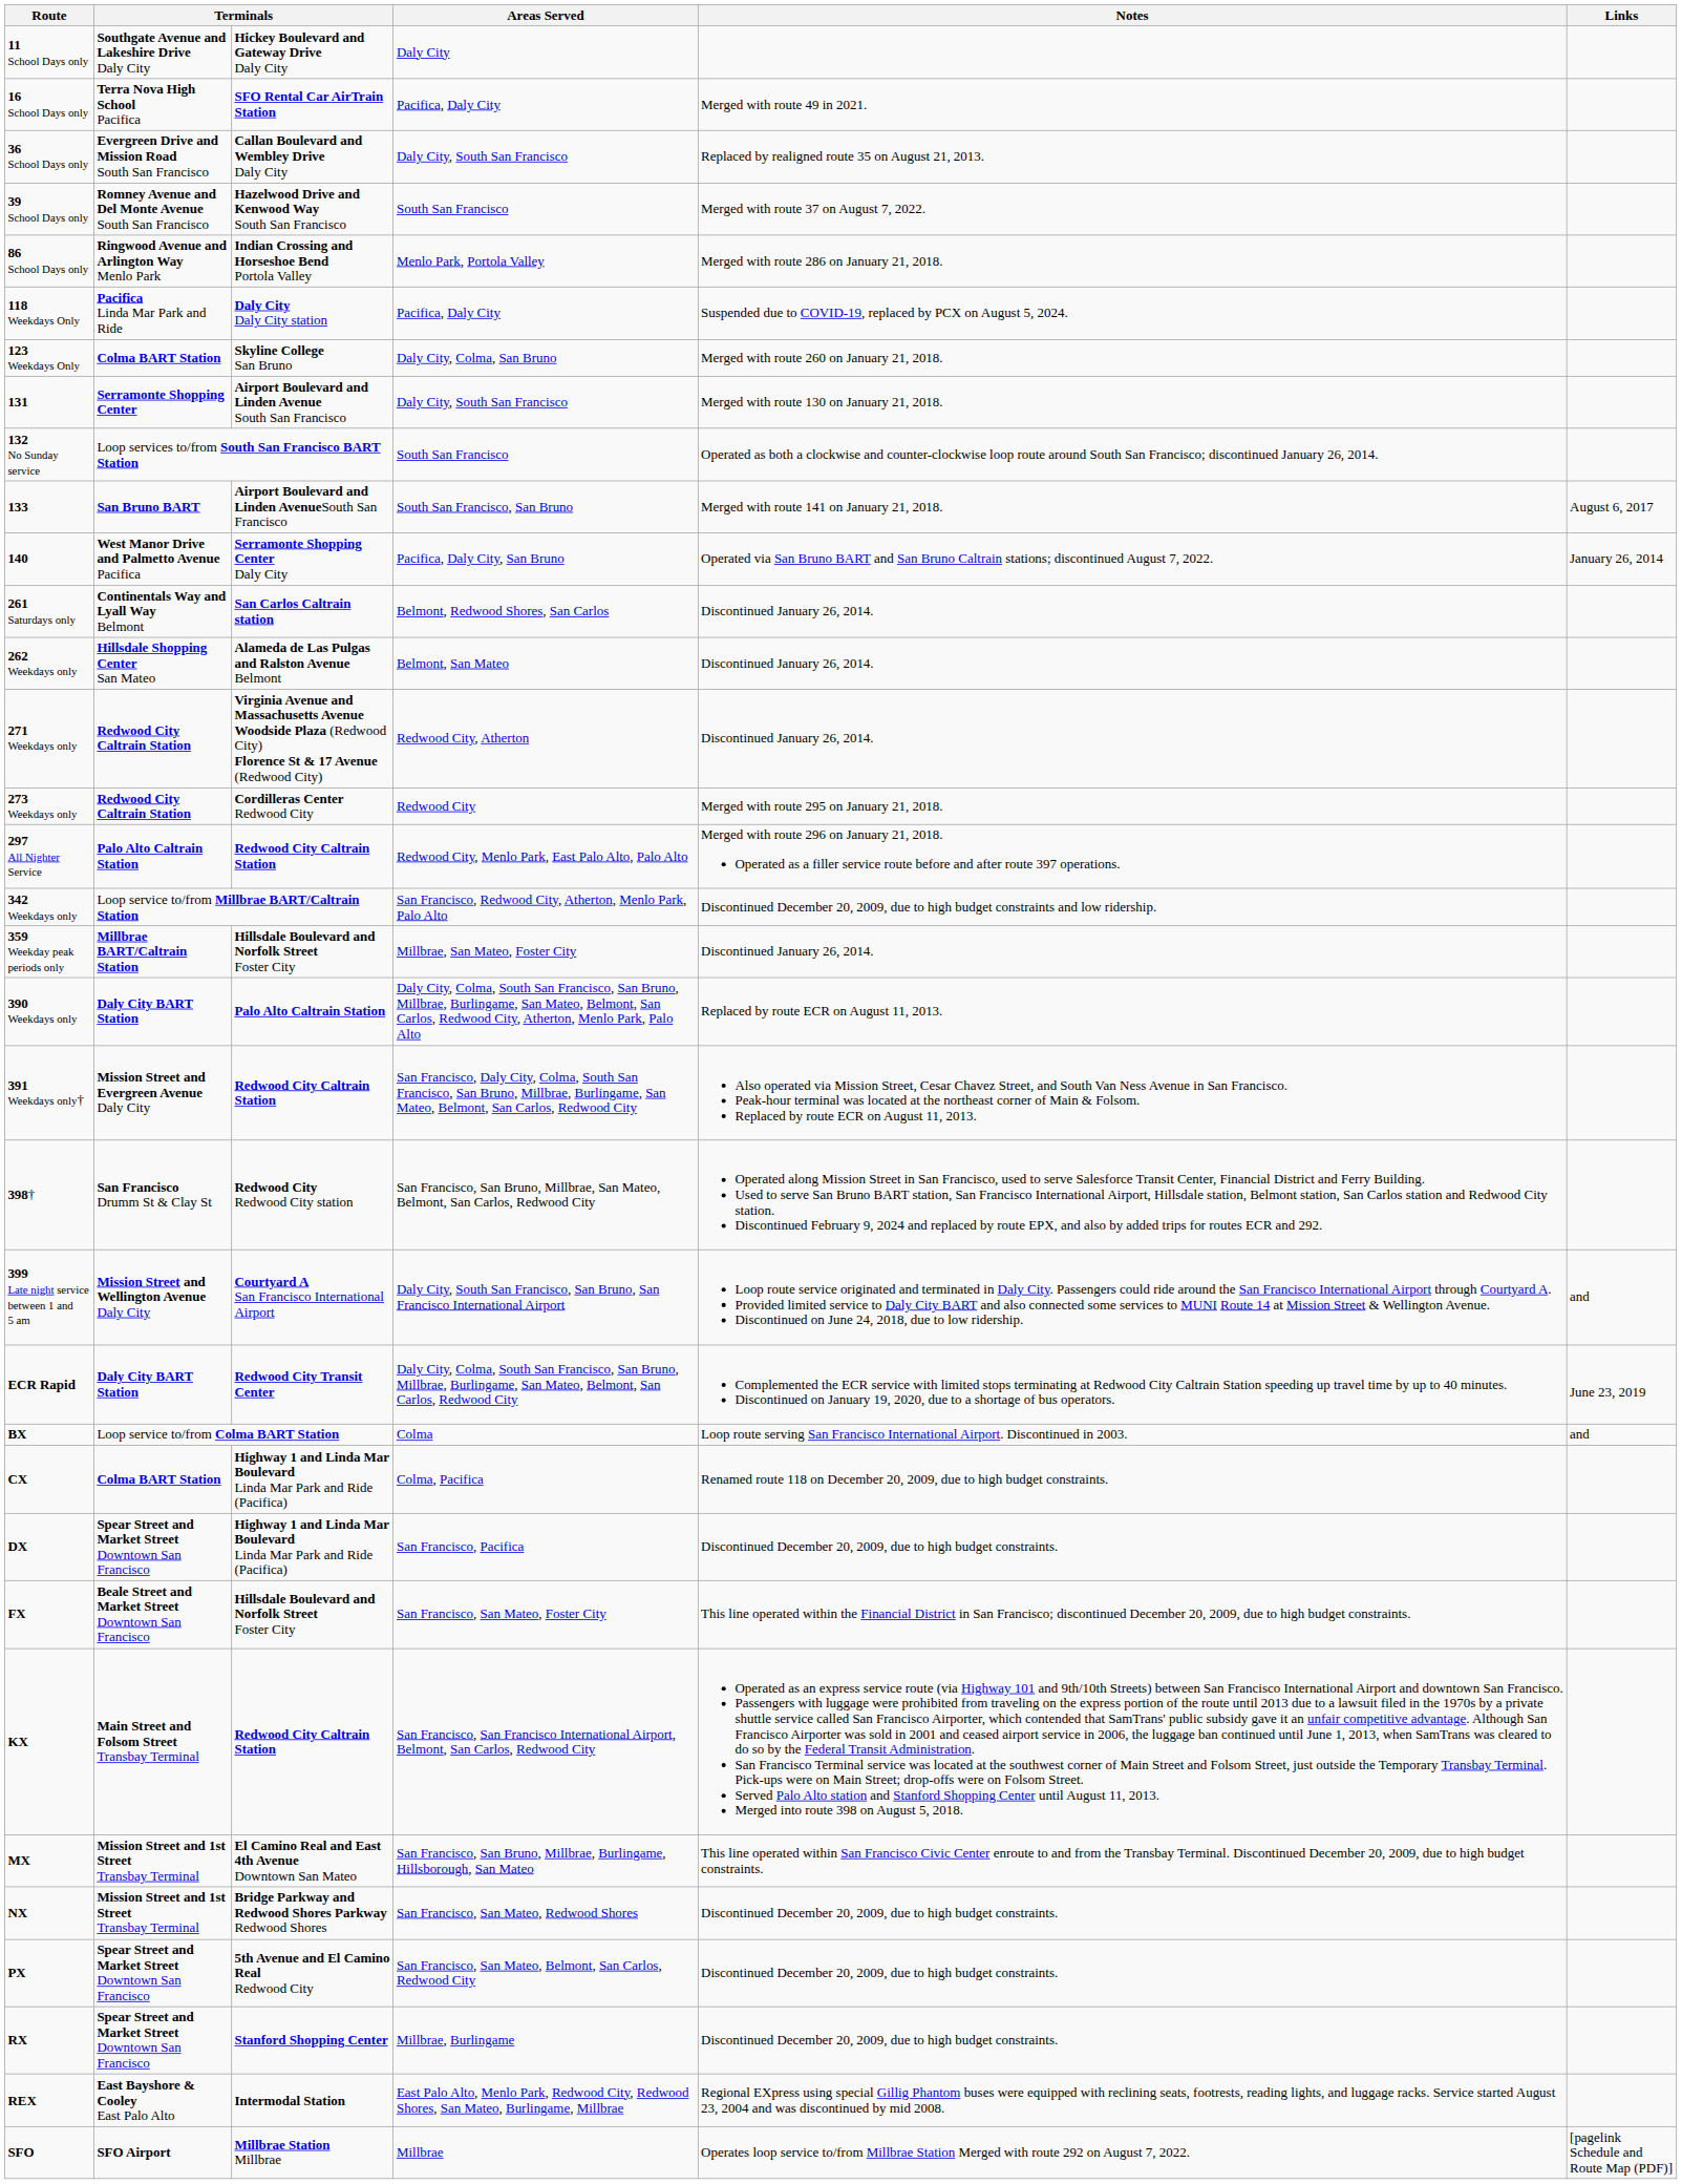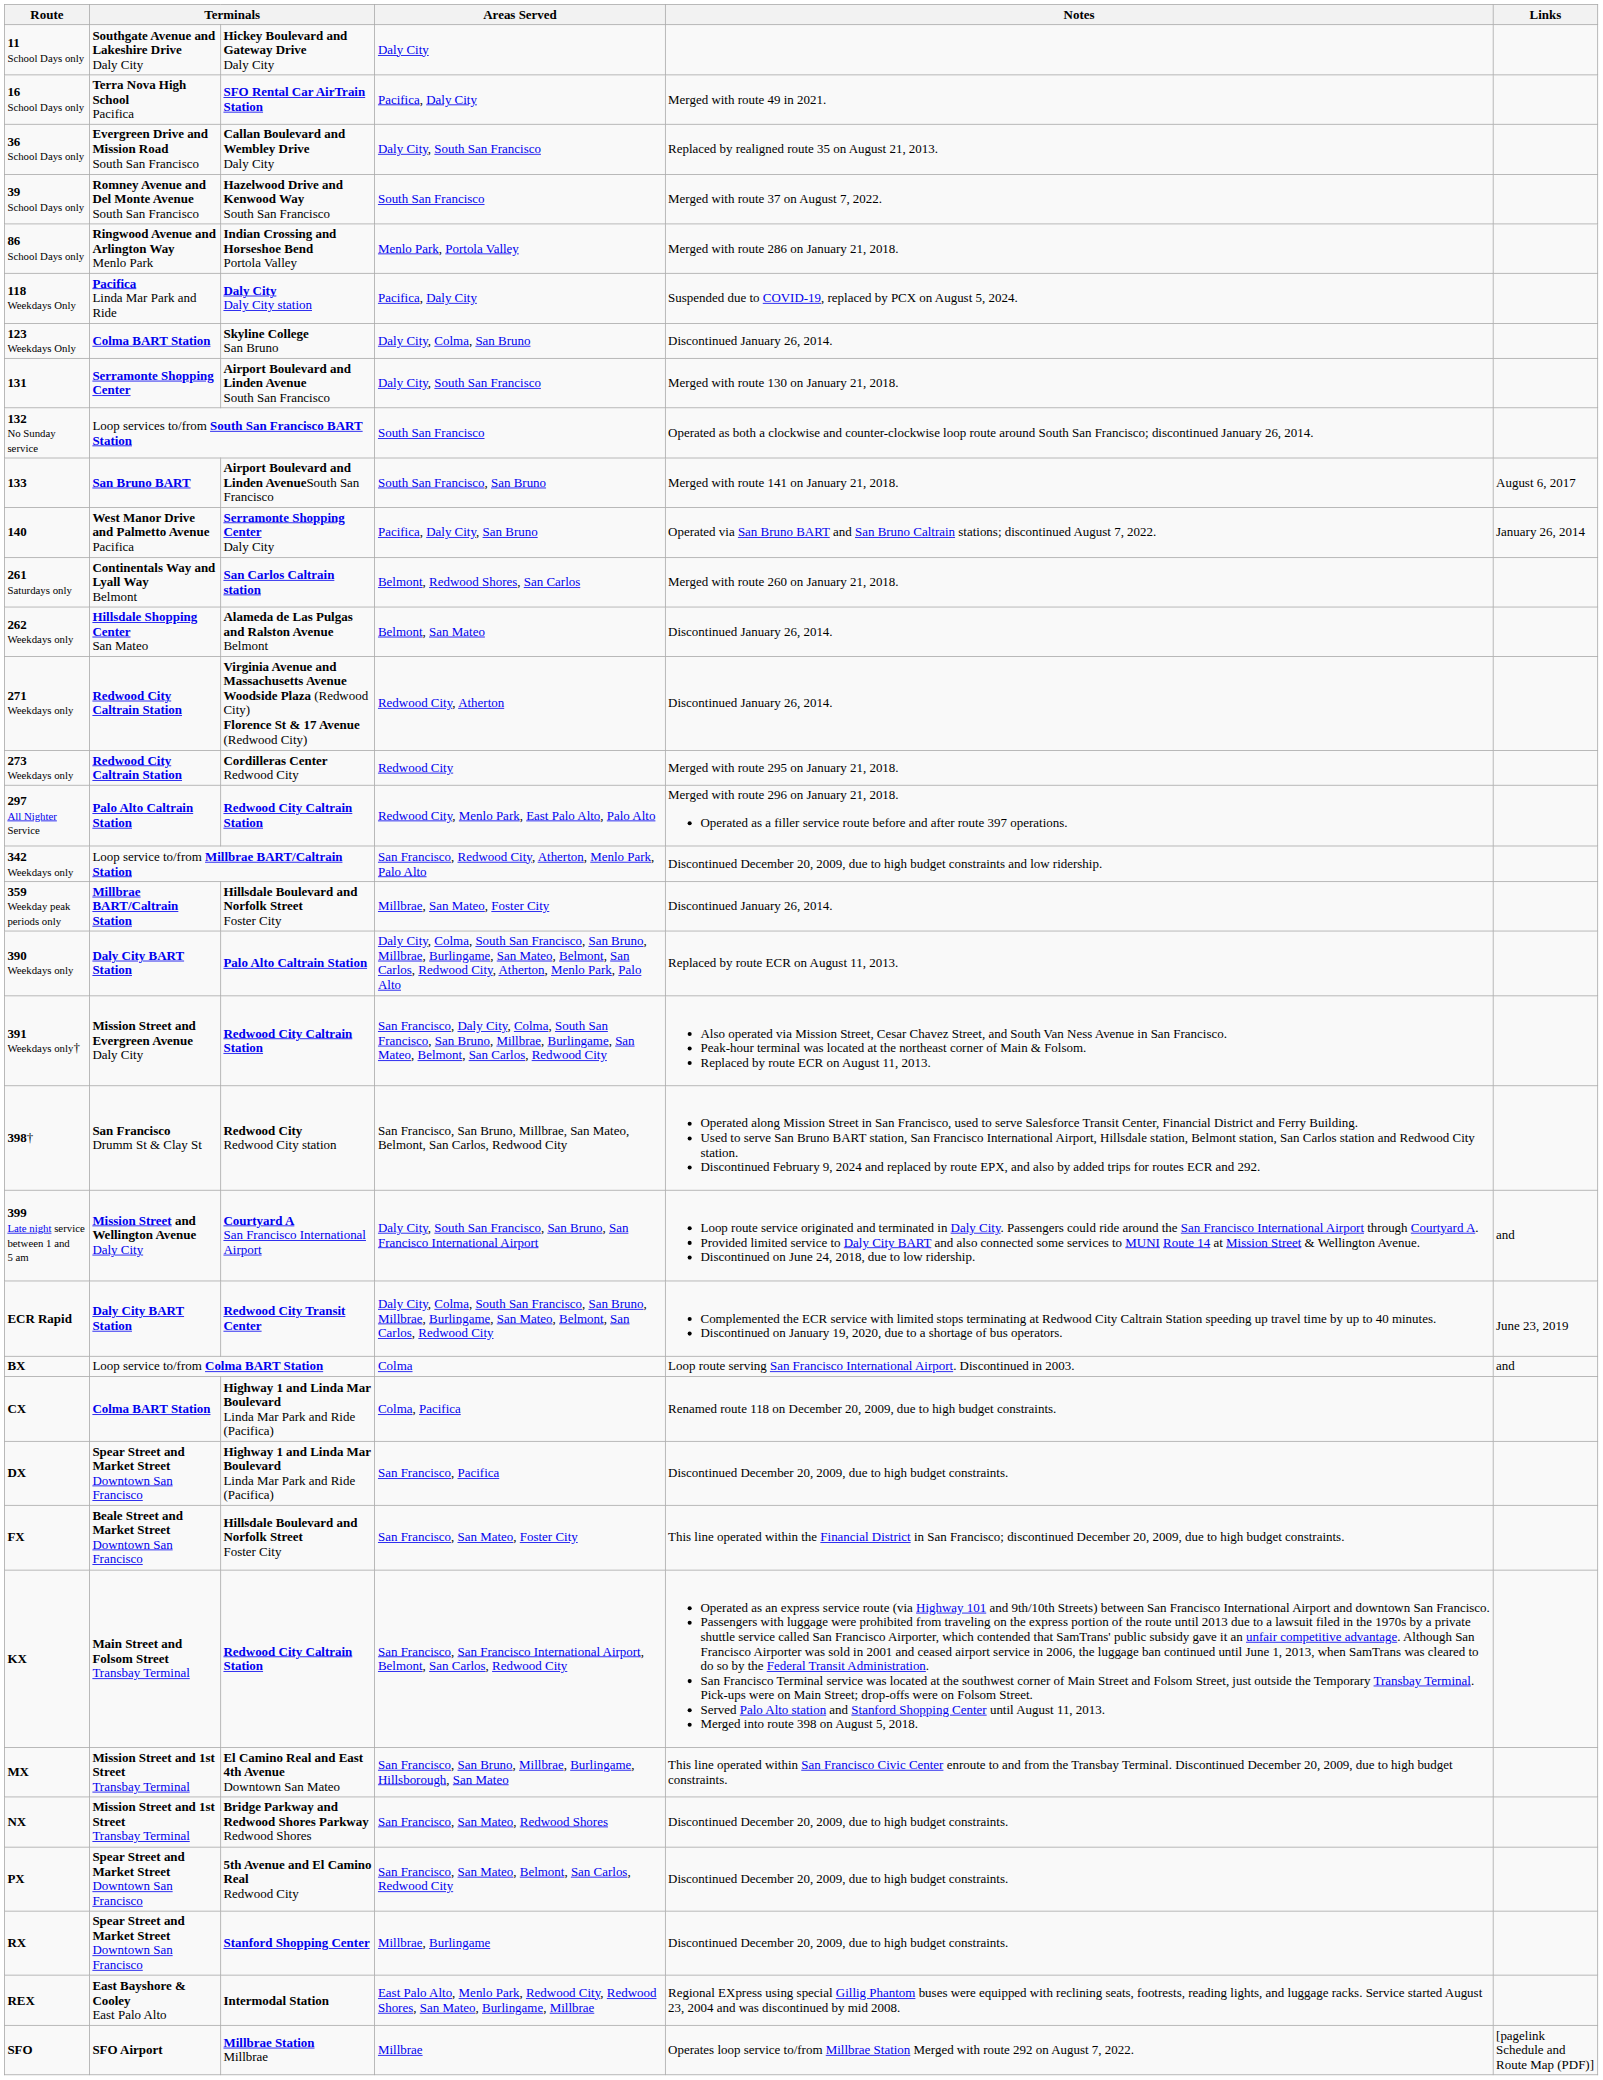123 Weekdays Only | Notes: Merged with route 260 on January 21, 2018. -> Discontinued January 26, 2014.
261 Saturdays only | Notes: Discontinued January 26, 2014. -> Merged with route 260 on January 21, 2018.
